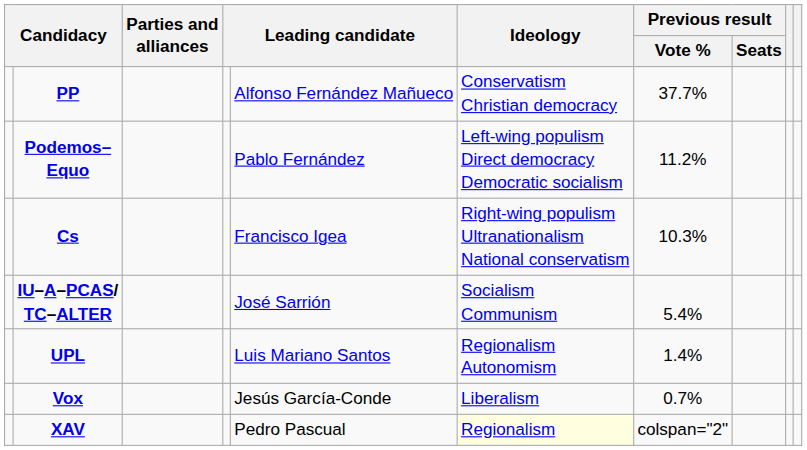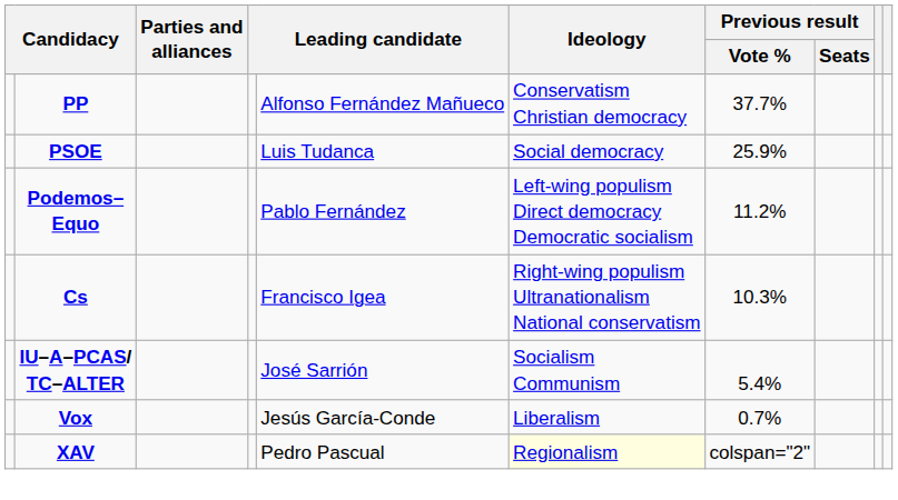+ row: PSOE | Luis Tudanca | Social democracy | 25.9%
- row: UPL | Luis Mariano Santos | Regionalism Autonomism | 1.4%
